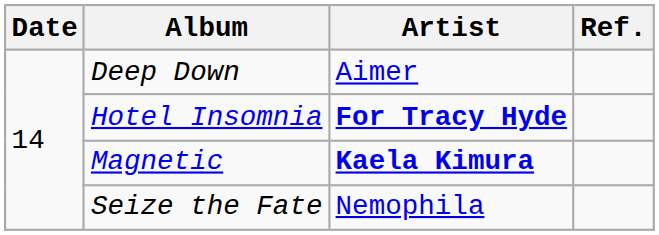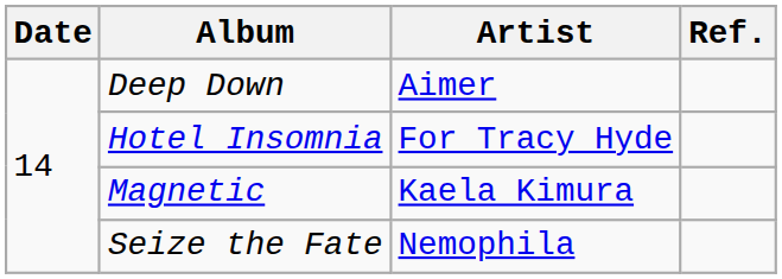Hotel Insomnia | Artist: bold -> normal
Magnetic | Artist: bold -> normal
